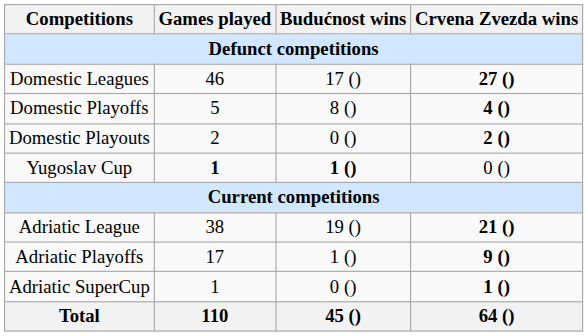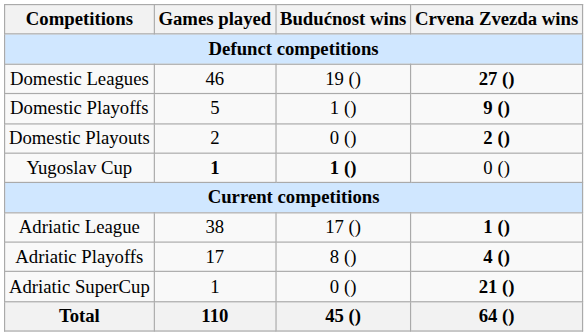Domestic Leagues | Budućnost wins: 17 () -> 19 ()
Domestic Playoffs | Budućnost wins: 8 () -> 1 ()
Domestic Playoffs | Crvena Zvezda wins: 4 () -> 9 ()
Adriatic League | Budućnost wins: 19 () -> 17 ()
Adriatic League | Crvena Zvezda wins: 21 () -> 1 ()
Adriatic Playoffs | Budućnost wins: 1 () -> 8 ()
Adriatic Playoffs | Crvena Zvezda wins: 9 () -> 4 ()
Adriatic SuperCup | Crvena Zvezda wins: 1 () -> 21 ()
